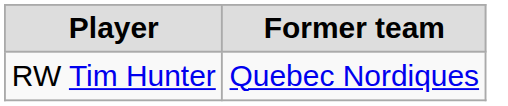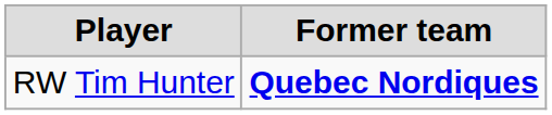RW Tim Hunter | Former team: normal -> bold
